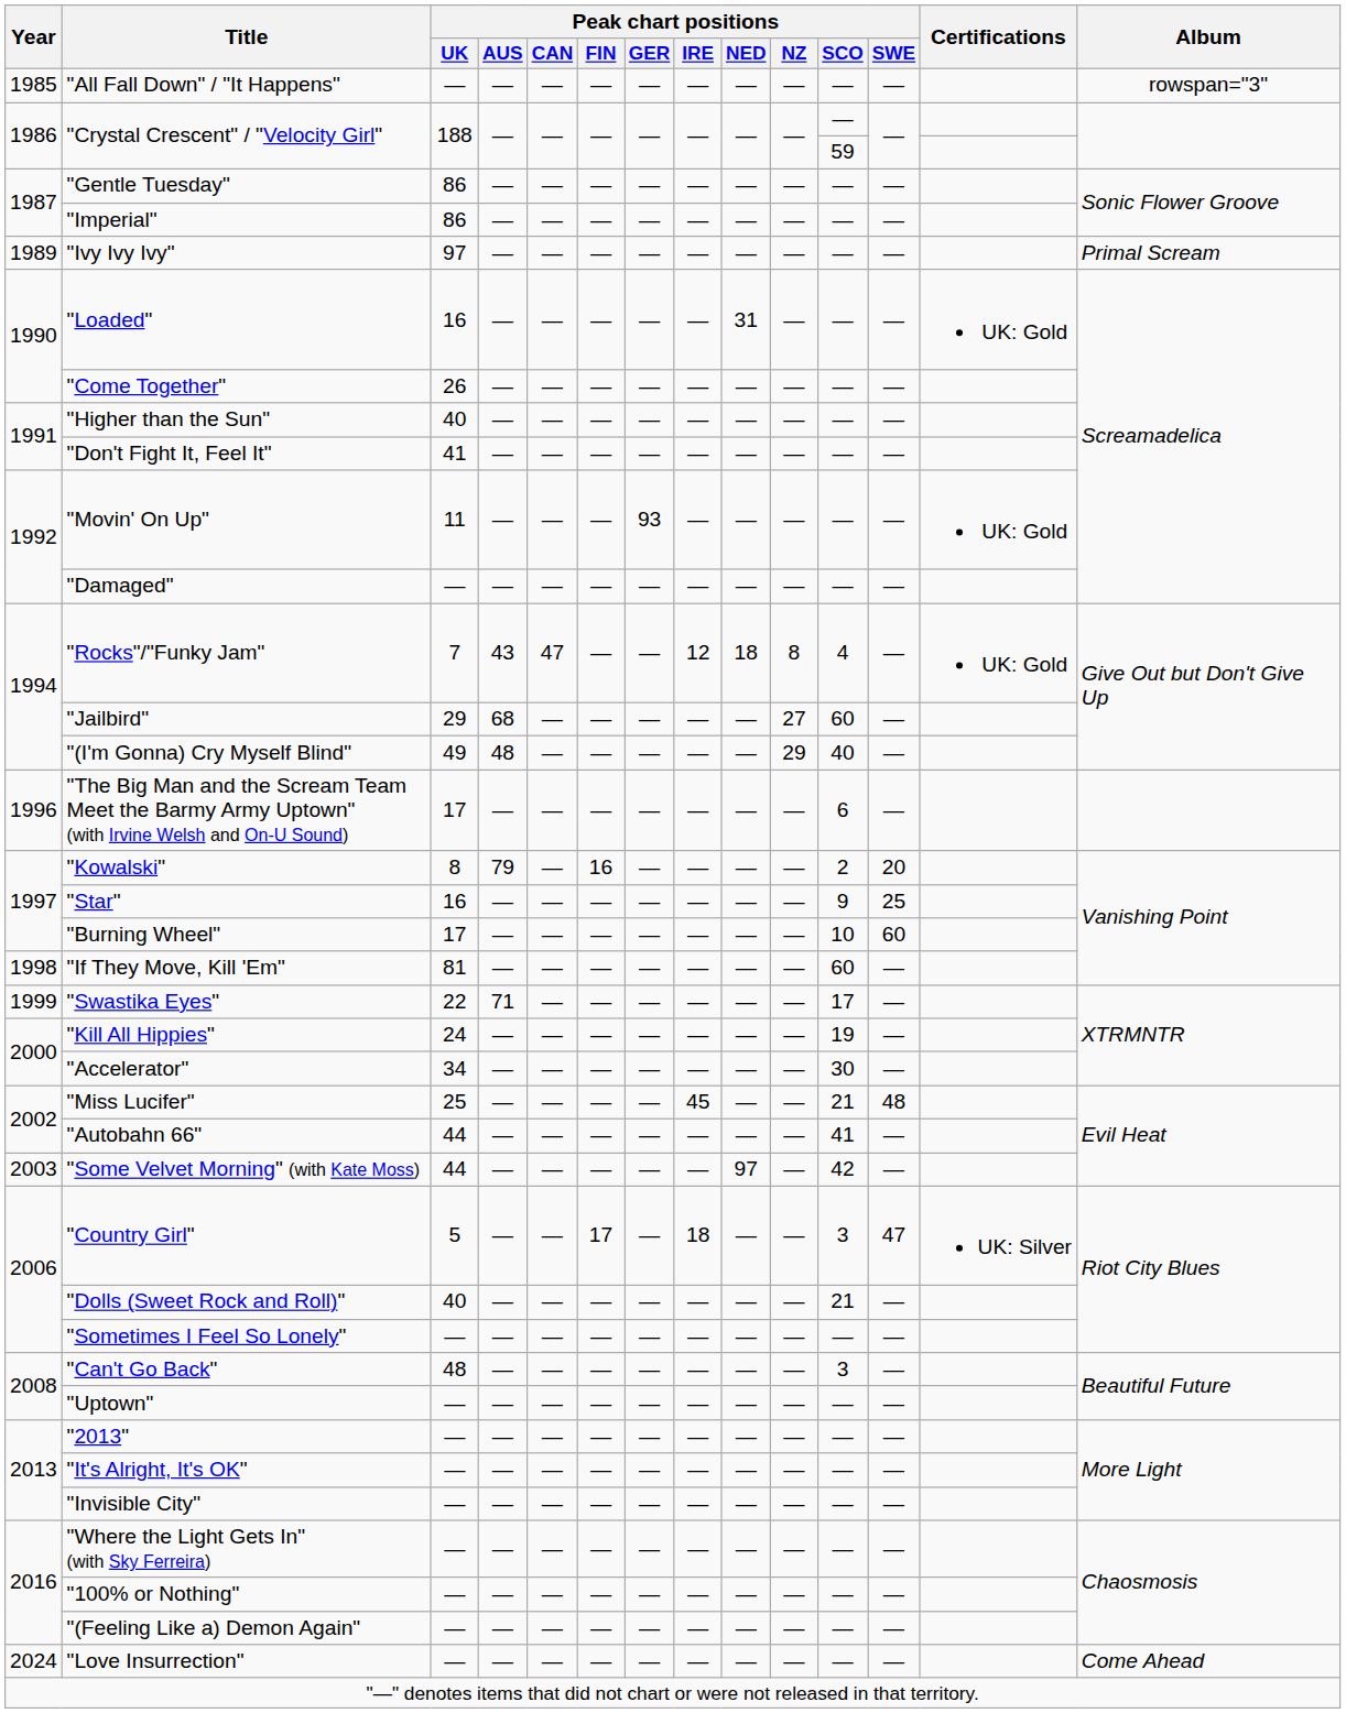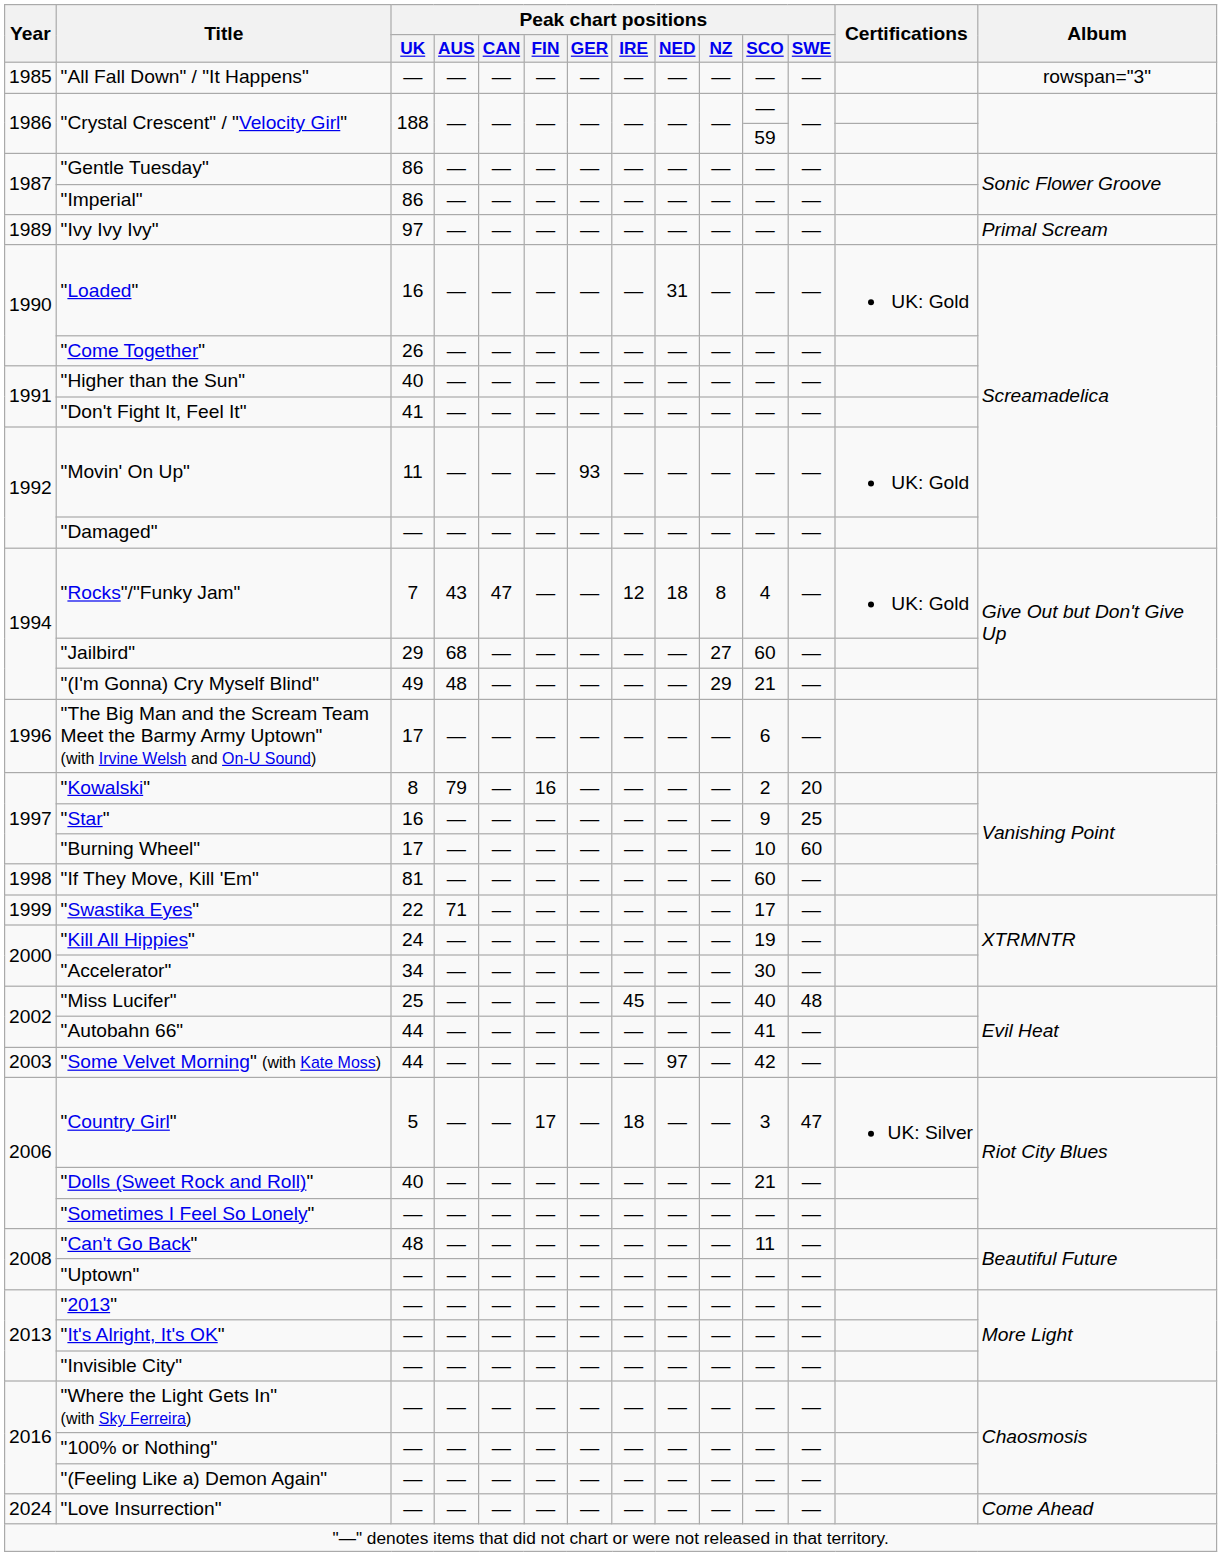"(I'm Gonna) Cry Myself Blind" | Peak chart positions / SCO: 40 -> 21
"Miss Lucifer" | Peak chart positions / SCO: 21 -> 40
"Can't Go Back" | Peak chart positions / SCO: 3 -> 11
